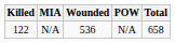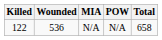columns swapped: Wounded <-> MIA
